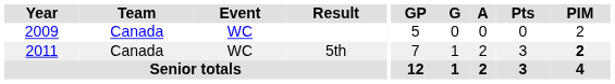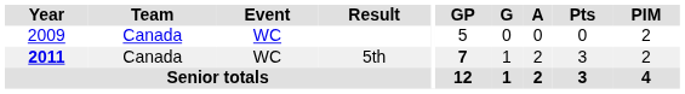5th | Year: normal -> bold
5th | GP: normal -> bold
5th | PIM: bold -> normal
